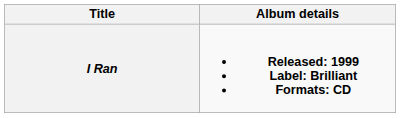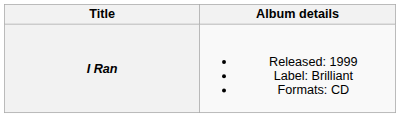I Ran | Album details: bold -> normal
